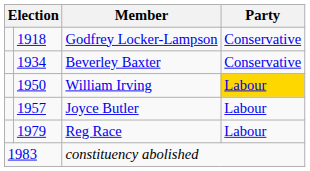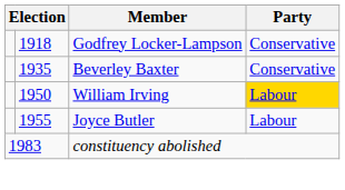Beverley Baxter | column 2: 1934 -> 1935
Joyce Butler | column 2: 1957 -> 1955
- row: 1979 | Reg Race | Labour
